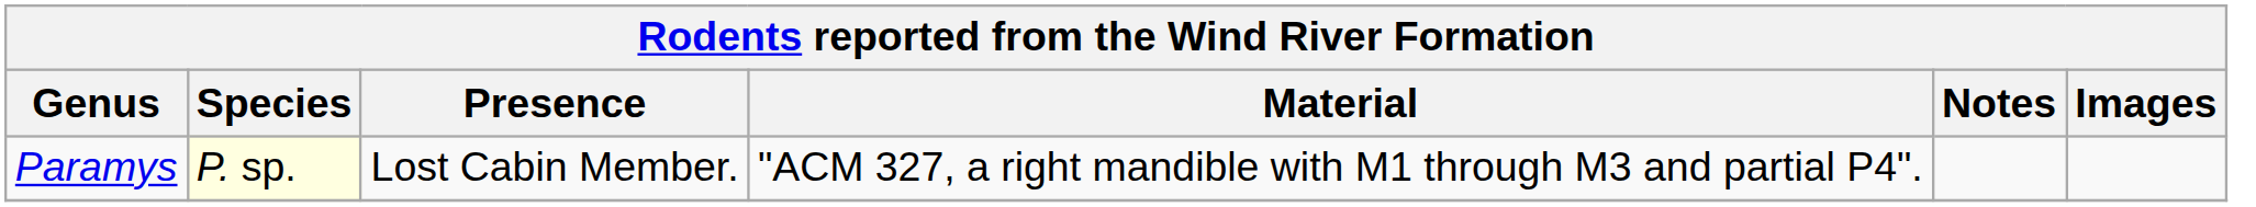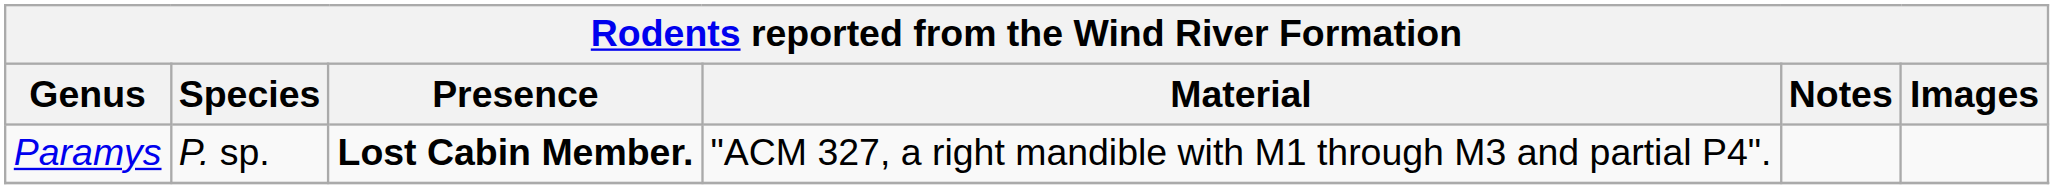Paramys | Species: lightyellow background -> no background
Paramys | Presence: normal -> bold
